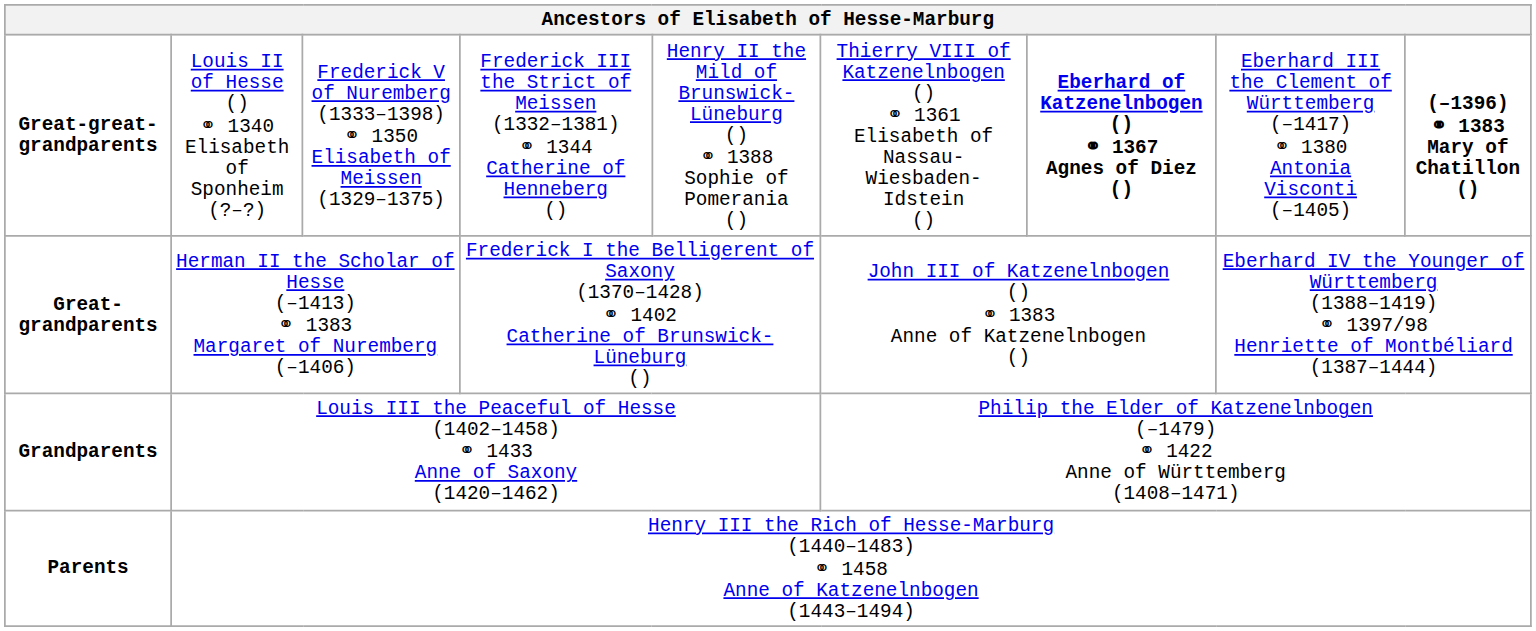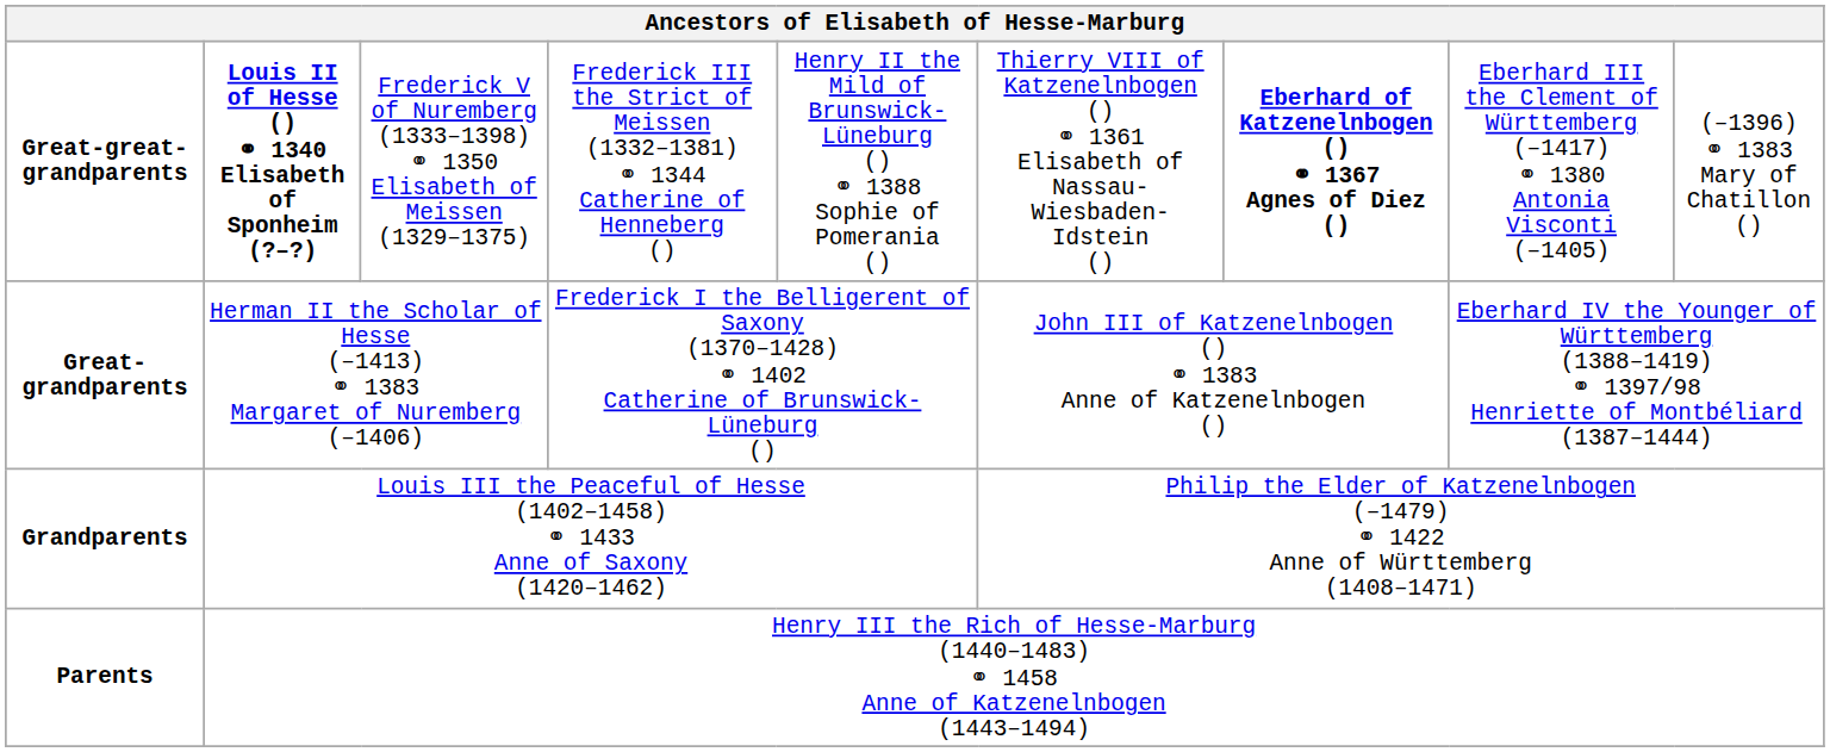Great-great-grandparents | column 2: normal -> bold
Great-great-grandparents | column 9: bold -> normal
